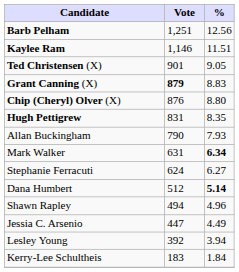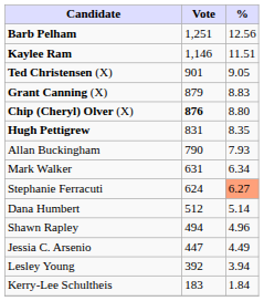Grant Canning (X) | Vote: bold -> normal
Chip (Cheryl) Olver (X) | Vote: normal -> bold
Mark Walker | %: bold -> normal
Stephanie Ferracuti | %: no background -> lightsalmon background
Dana Humbert | %: bold -> normal
